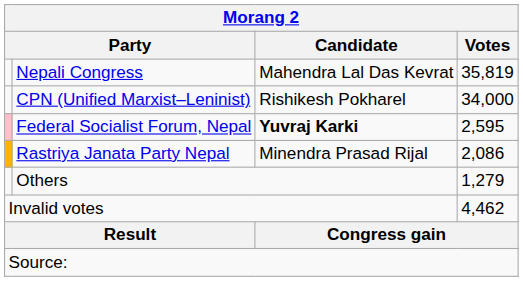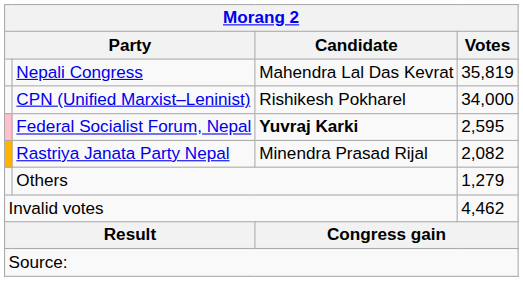Rastriya Janata Party Nepal | Votes: 2,086 -> 2,082
